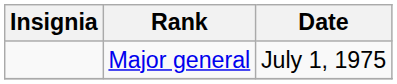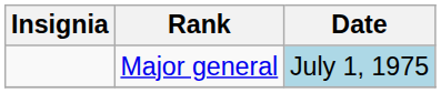Major general | Date: no background -> lightblue background
